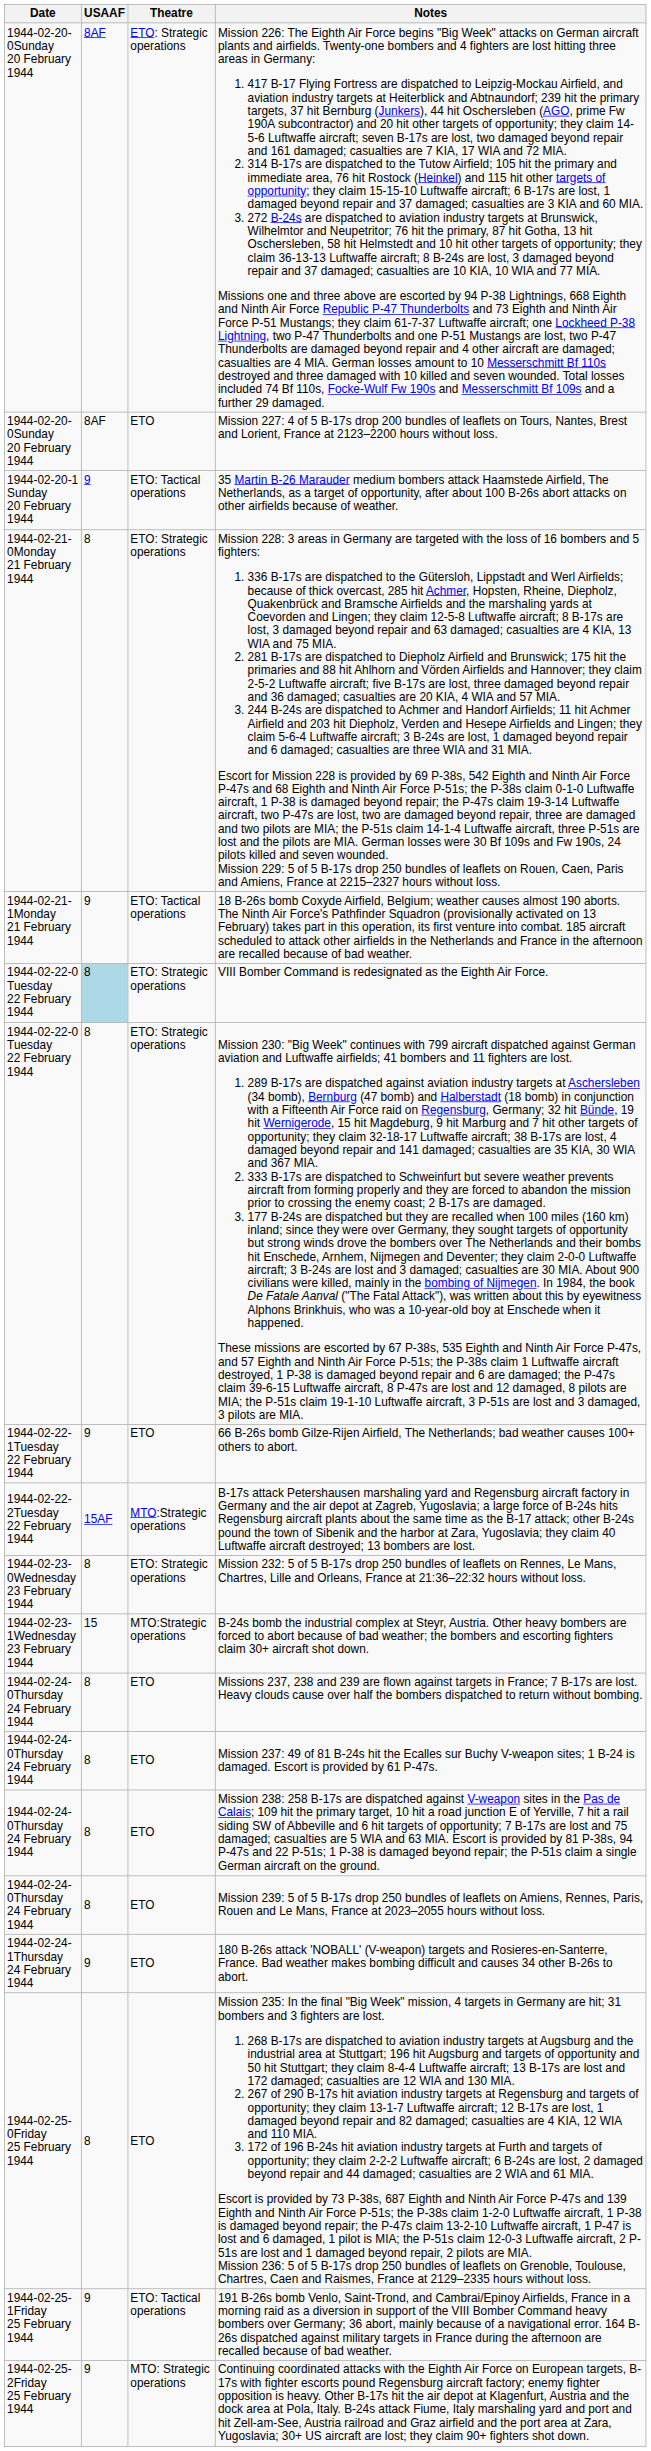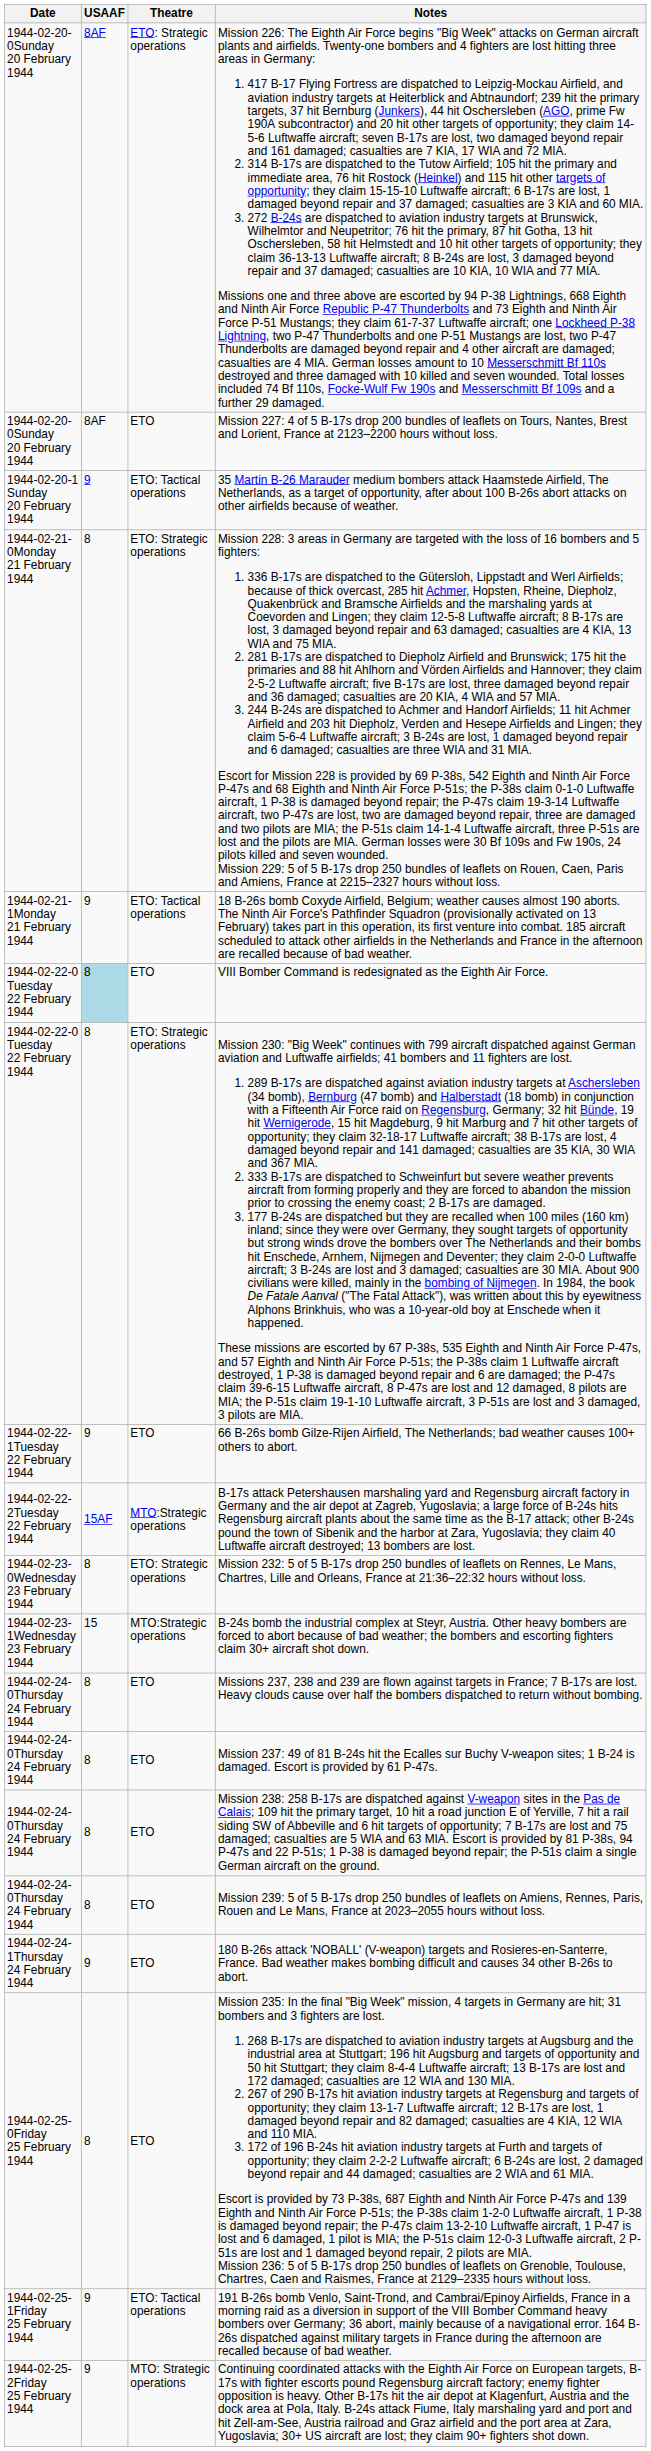VIII Bomber Command is redesignated as the Eighth Air Force. | Theatre: ETO: Strategic operations -> ETO
